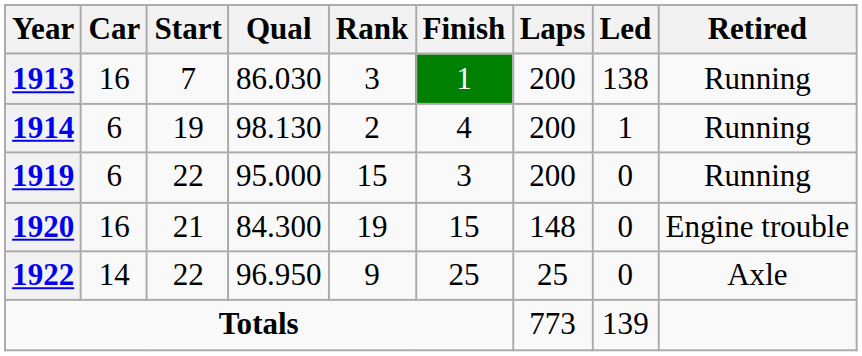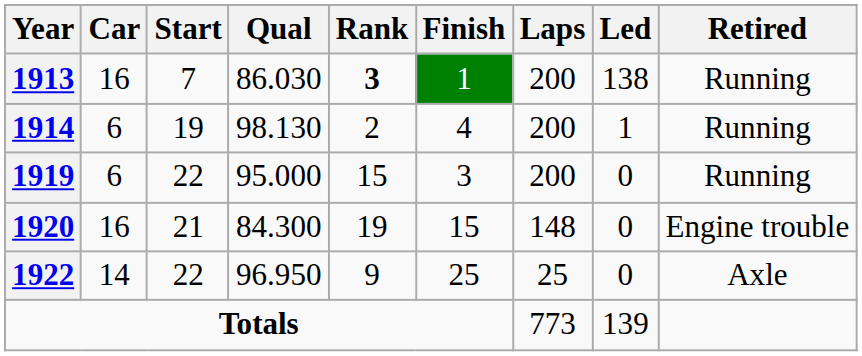1913 | Rank: normal -> bold
